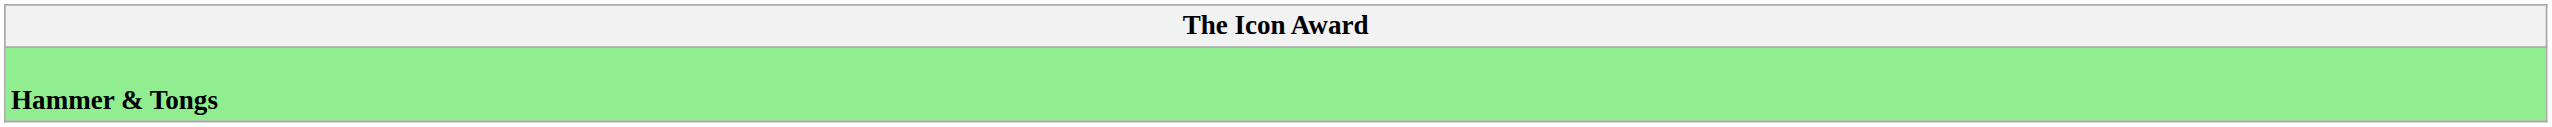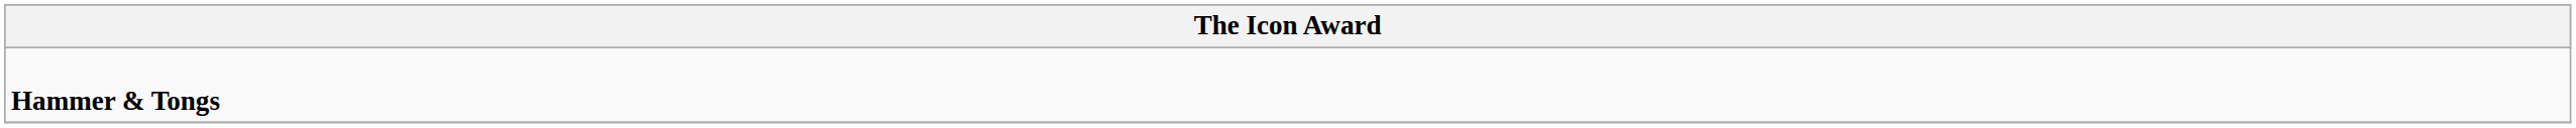row 2 | column 1: lightgreen background -> no background
